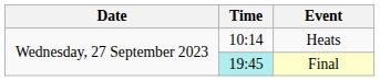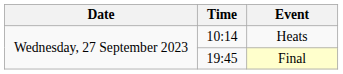Final | Time: paleturquoise background -> no background
